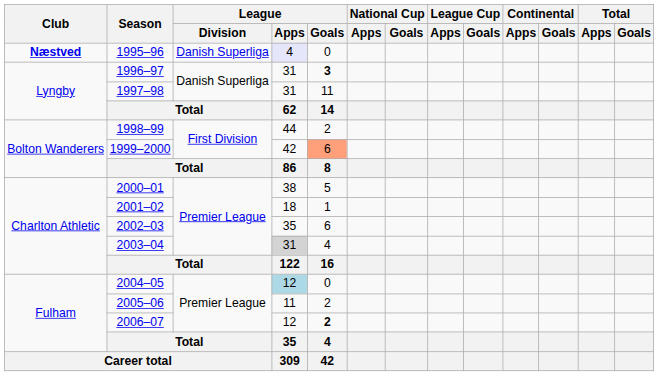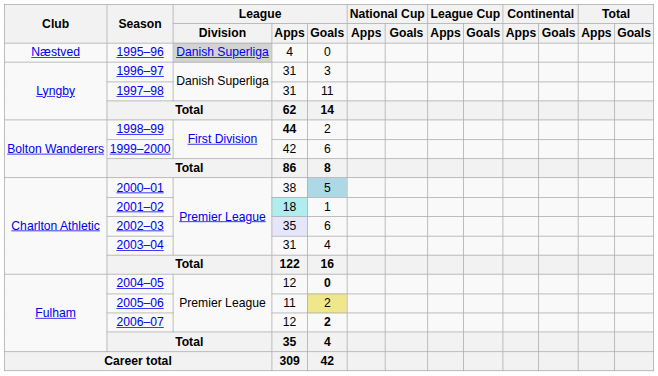1995–96 | Club: bold -> normal
1995–96 | League / Division: no background -> lightgrey background
1995–96 | League / Apps: lavender background -> no background
1996–97 | League / Goals: bold -> normal
1998–99 | League / Apps: normal -> bold
1999–2000 | League / Goals: lightsalmon background -> no background
2000–01 | League / Goals: no background -> lightblue background
2001–02 | League / Apps: no background -> paleturquoise background
2002–03 | League / Apps: no background -> lavender background
2003–04 | League / Apps: lightgrey background -> no background
2004–05 | League / Apps: lightblue background -> no background
2004–05 | League / Goals: normal -> bold
2005–06 | League / Goals: no background -> khaki background
